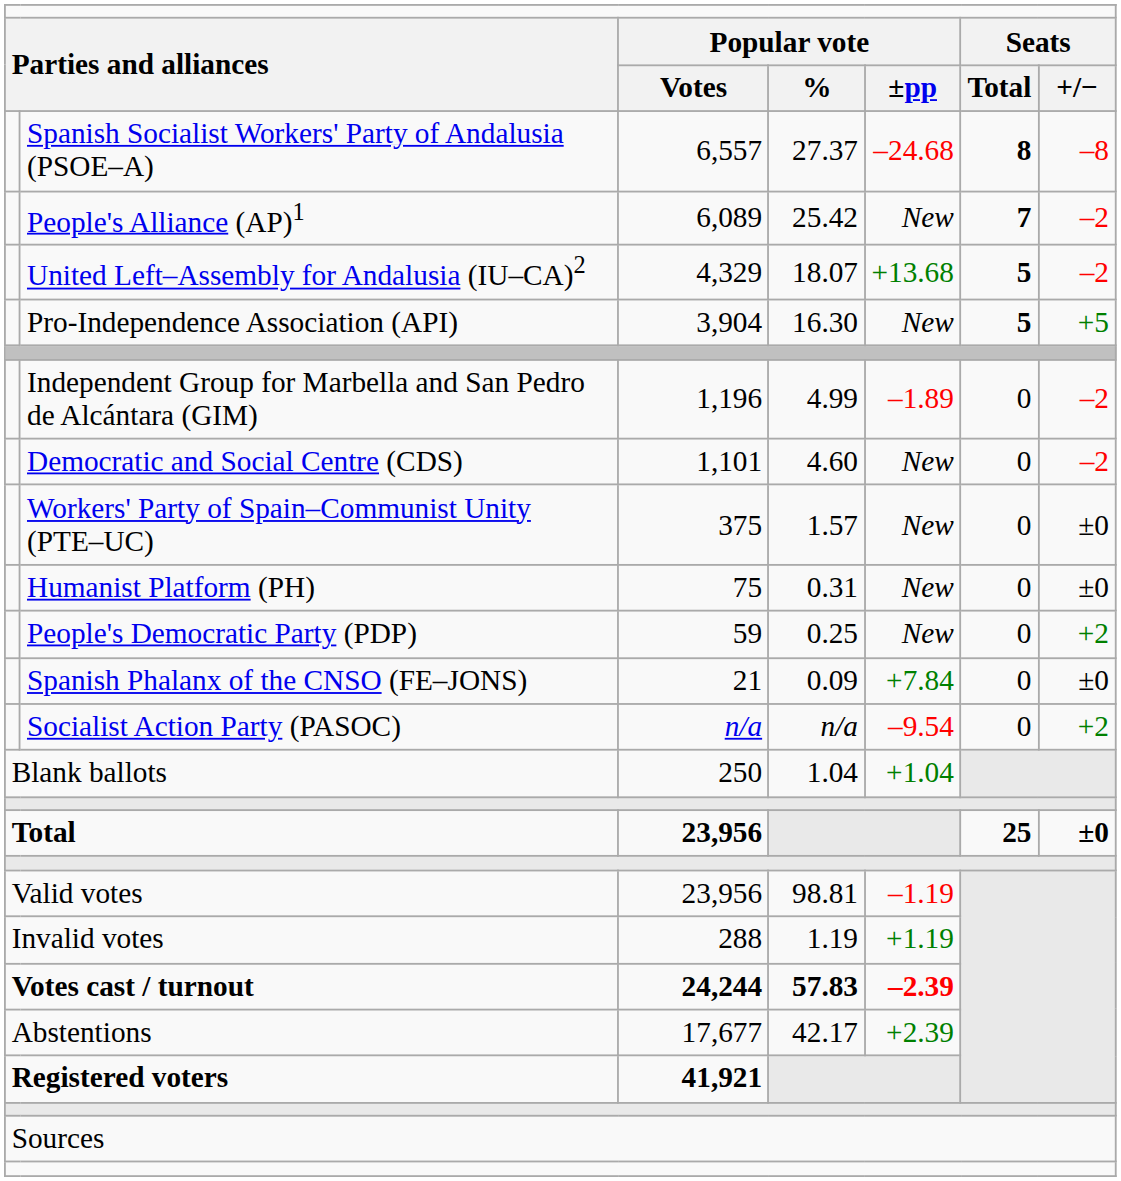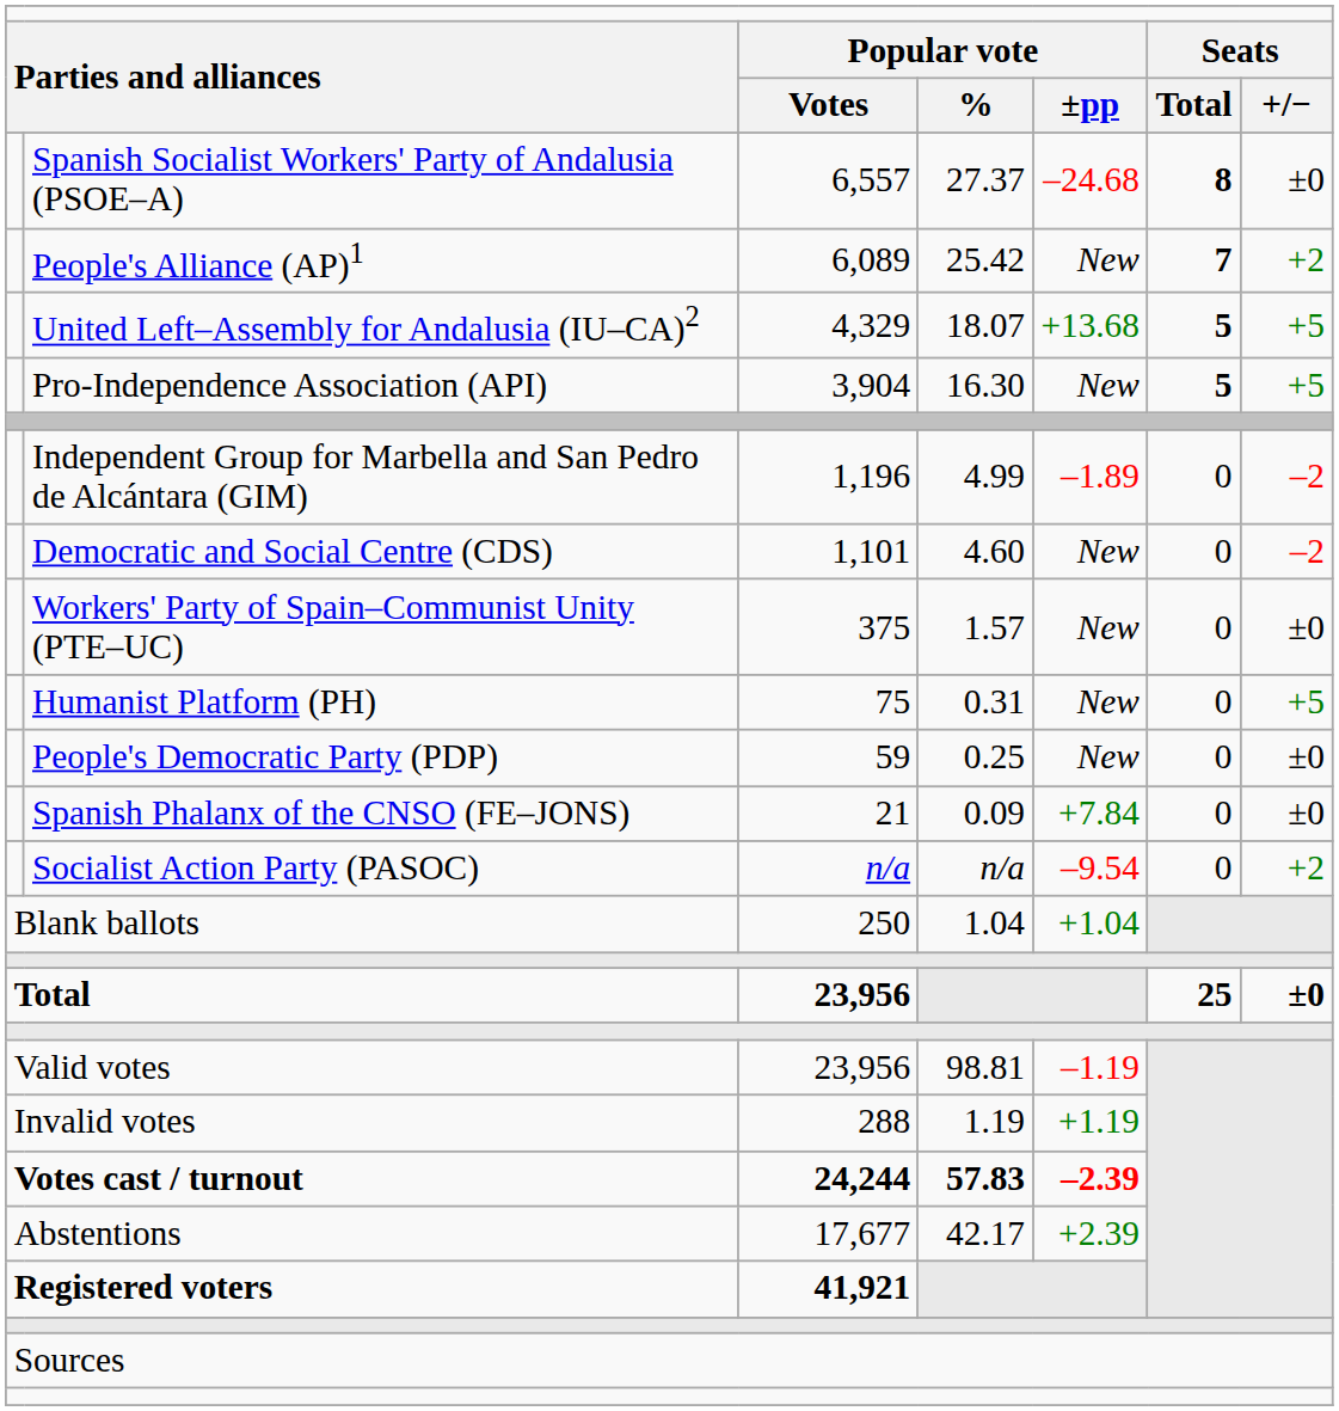Spanish Socialist Workers' Party of Andalusia (PSOE–A) | column 7: –8 -> ±0
People's Alliance (AP)1 | column 7: –2 -> +2
United Left–Assembly for Andalusia (IU–CA)2 | column 7: –2 -> +5
Humanist Platform (PH) | column 7: ±0 -> +5
People's Democratic Party (PDP) | column 7: +2 -> ±0
